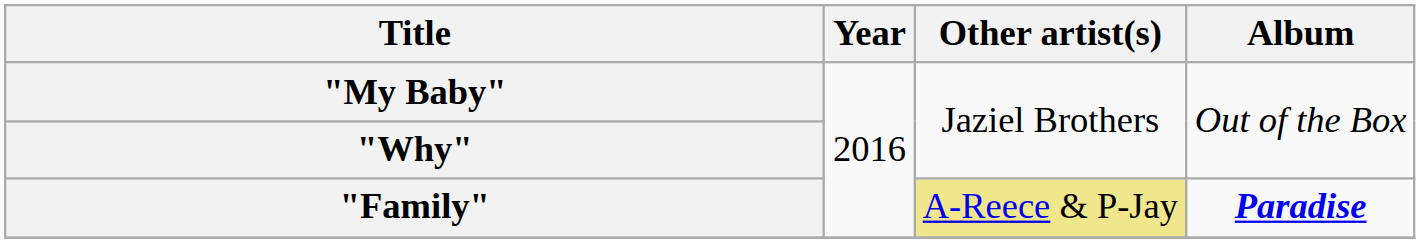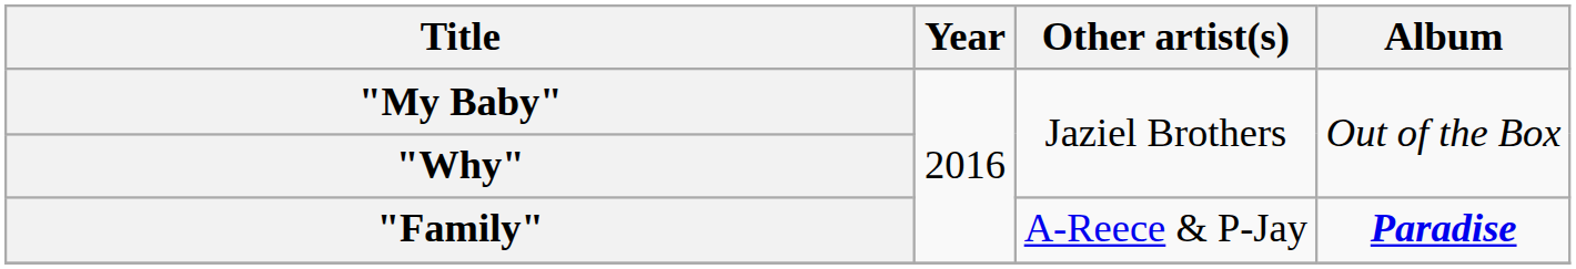"Family" | Other artist(s): khaki background -> no background
